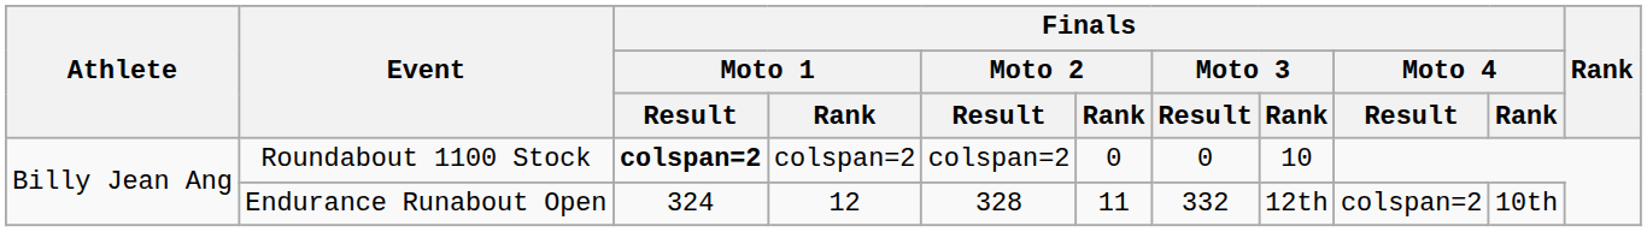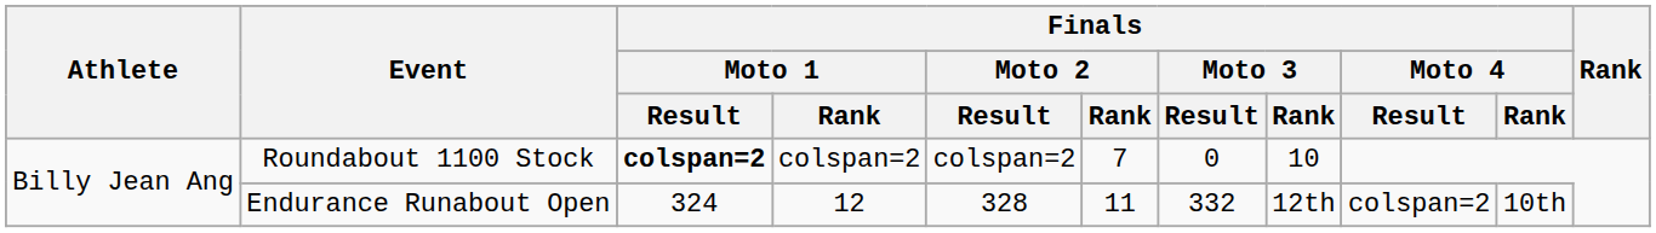Roundabout 1100 Stock | Finals / Moto 2 / Rank: 0 -> 7
